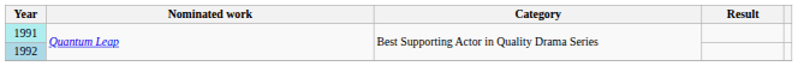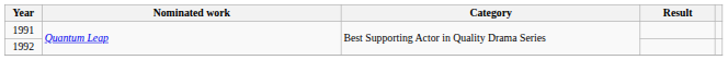1991 | Year: paleturquoise background -> no background
1992 | Year: lightblue background -> no background
